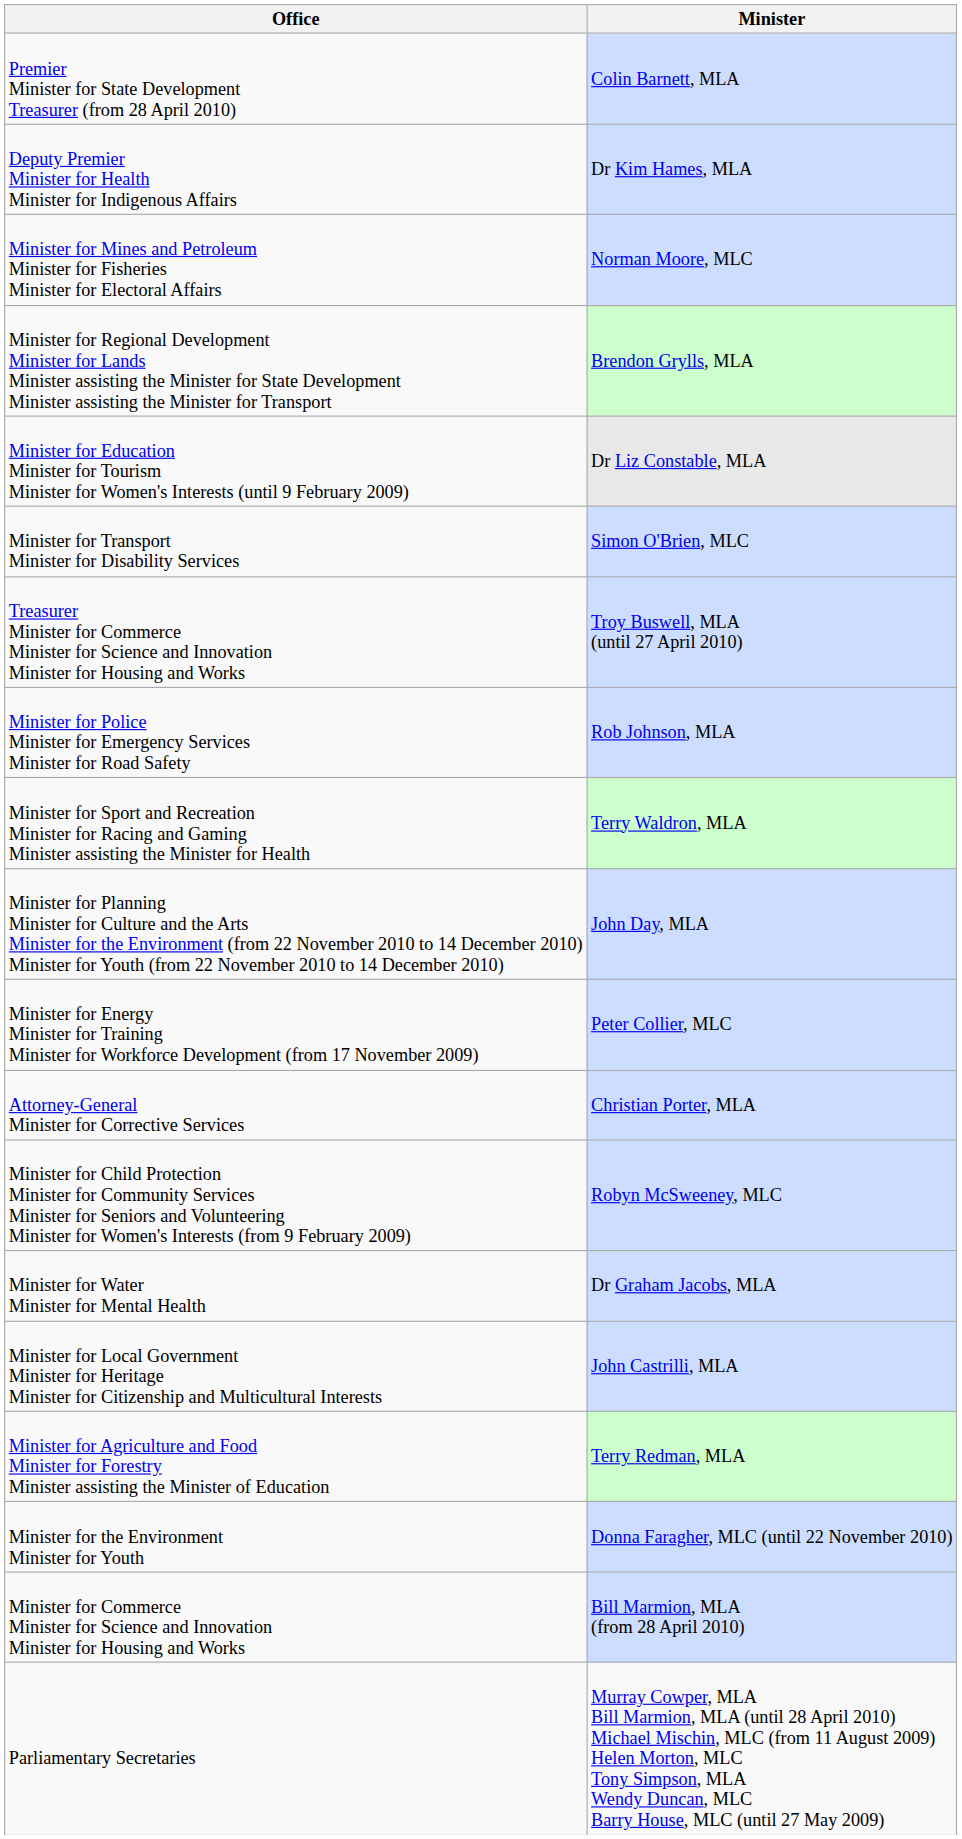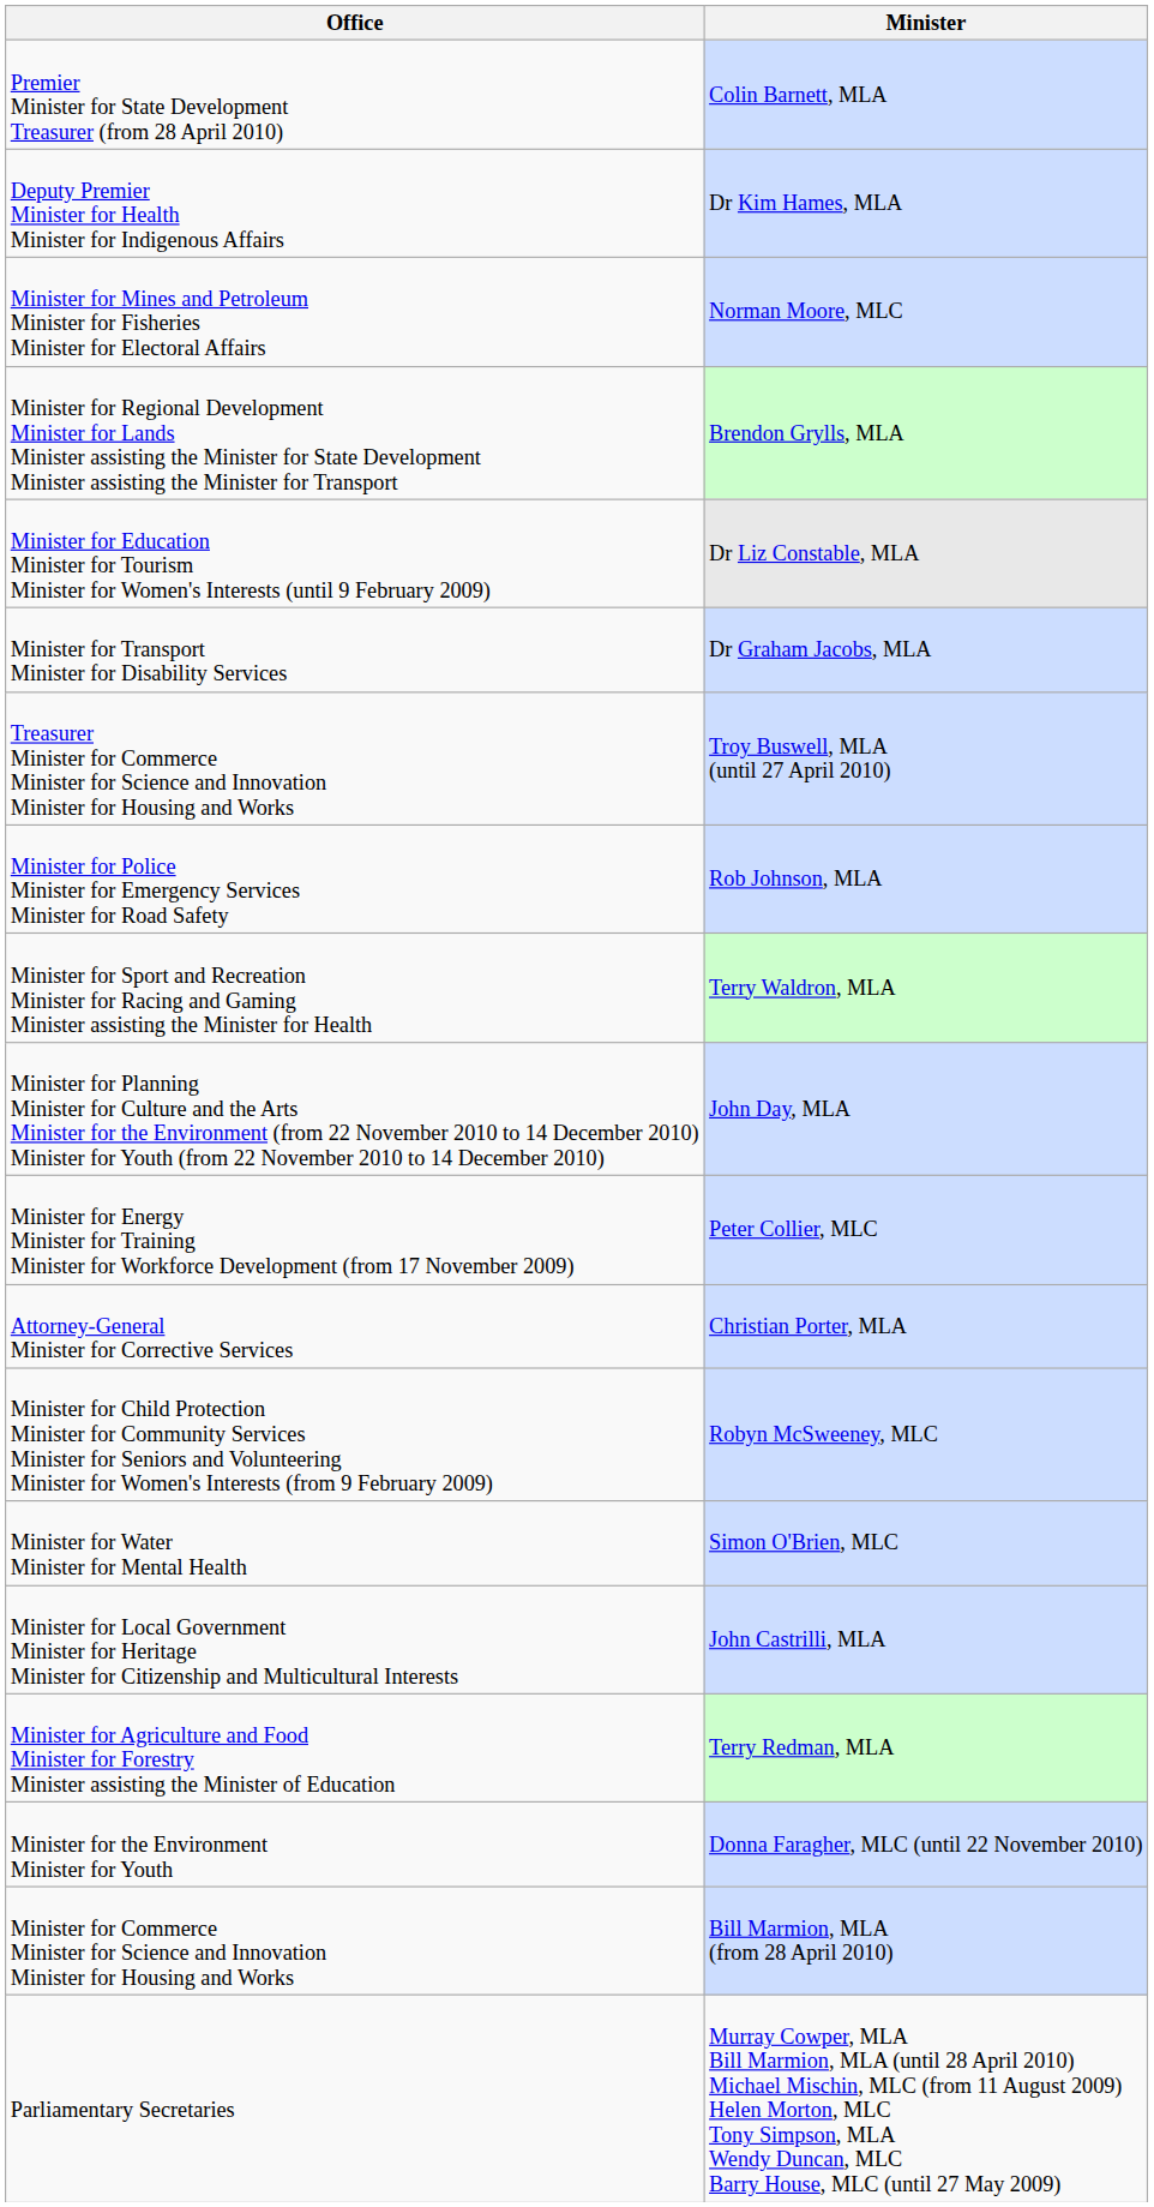Minister for Transport Minister for Disability Services | Minister: Simon O'Brien, MLC -> Dr Graham Jacobs, MLA
Minister for Water Minister for Mental Health | Minister: Dr Graham Jacobs, MLA -> Simon O'Brien, MLC
